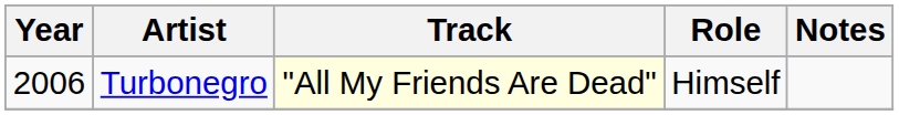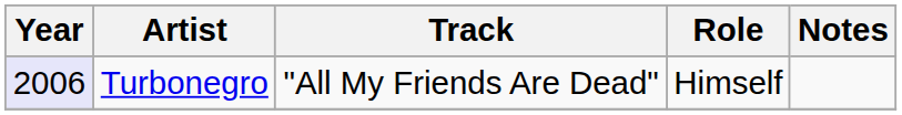row 2 | Year: no background -> lavender background
row 2 | Track: lightyellow background -> no background
